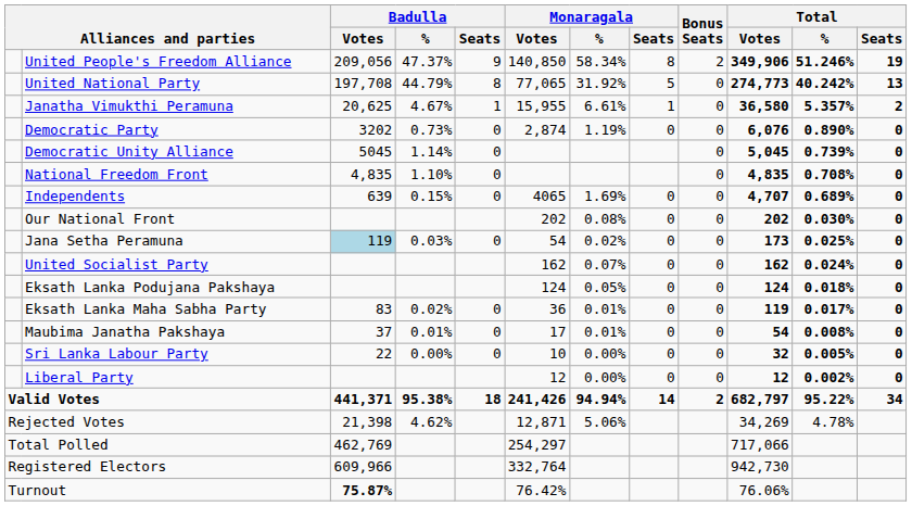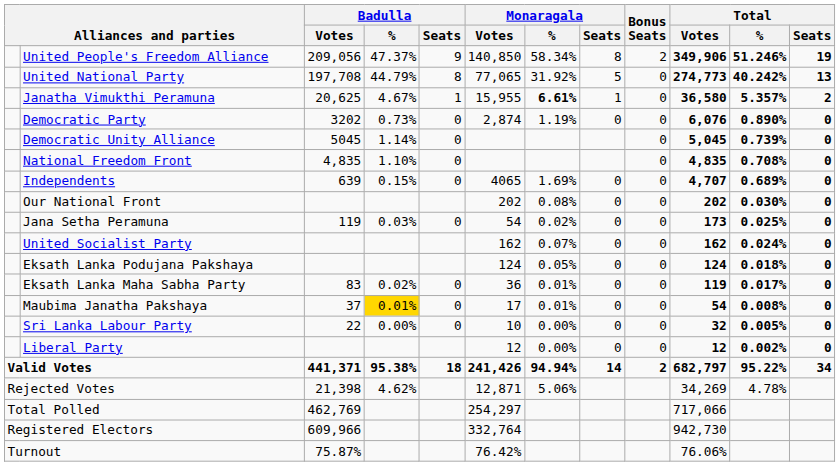Janatha Vimukthi Peramuna | Monaragala / %: normal -> bold
Jana Setha Peramuna | Badulla / Votes: lightblue background -> no background
Maubima Janatha Pakshaya | Badulla / %: no background -> gold background
Turnout | Badulla / Votes: bold -> normal
